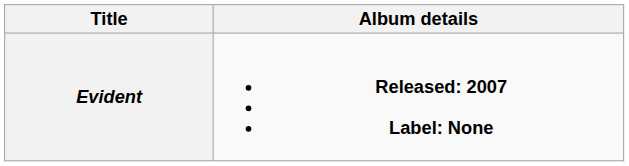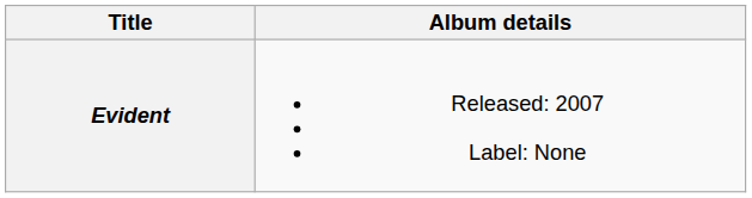Evident | Album details: bold -> normal
